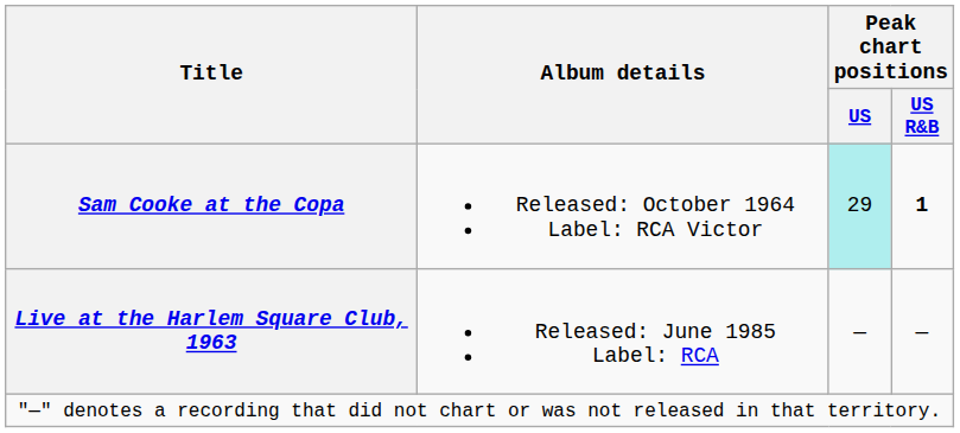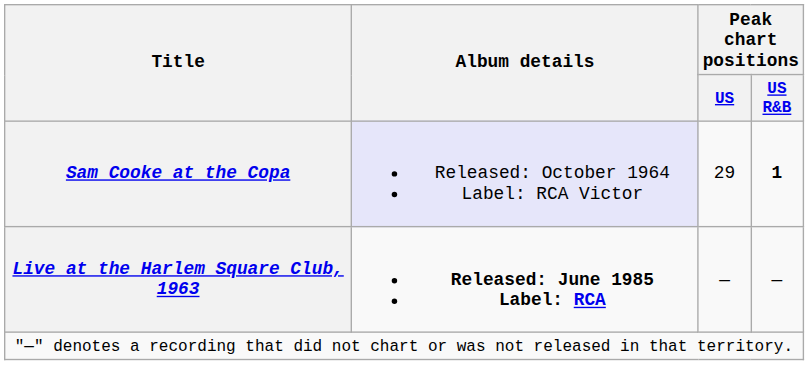Sam Cooke at the Copa | Album details: no background -> lavender background
Sam Cooke at the Copa | Peak chart positions / US: paleturquoise background -> no background
Live at the Harlem Square Club, 1963 | Album details: normal -> bold
